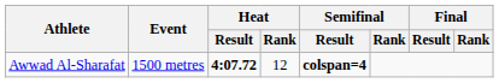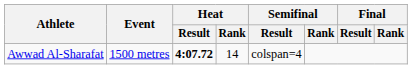Awwad Al-Sharafat | Heat / Rank: 12 -> 14
Awwad Al-Sharafat | Semifinal / Result: bold -> normal
